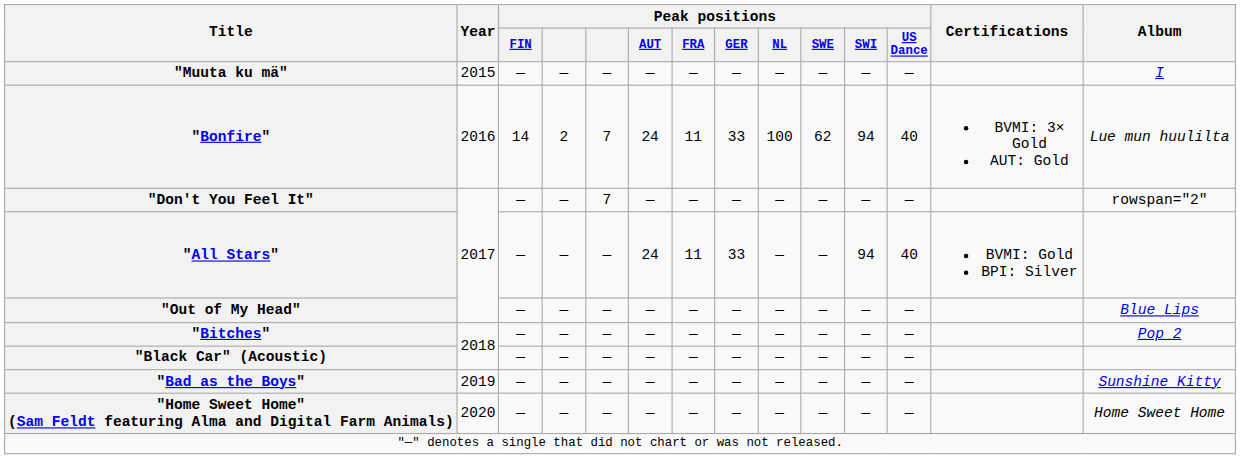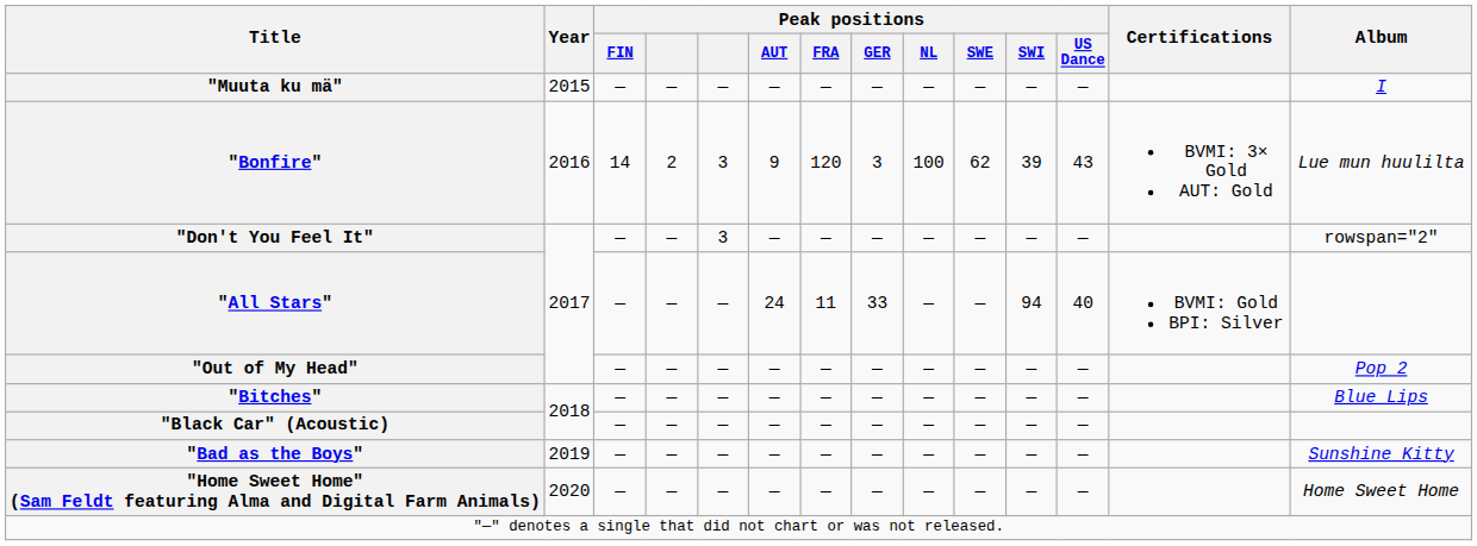"Bonfire" | column 5: 7 -> 3
"Bonfire" | Peak positions / AUT: 24 -> 9
"Bonfire" | Peak positions / FRA: 11 -> 120
"Bonfire" | Peak positions / GER: 33 -> 3
"Bonfire" | Peak positions / SWI: 94 -> 39
"Bonfire" | Peak positions / US Dance: 40 -> 43
"Don't You Feel It" | column 5: 7 -> 3
"Out of My Head" | Album: Blue Lips -> Pop 2
"Bitches" | Album: Pop 2 -> Blue Lips
